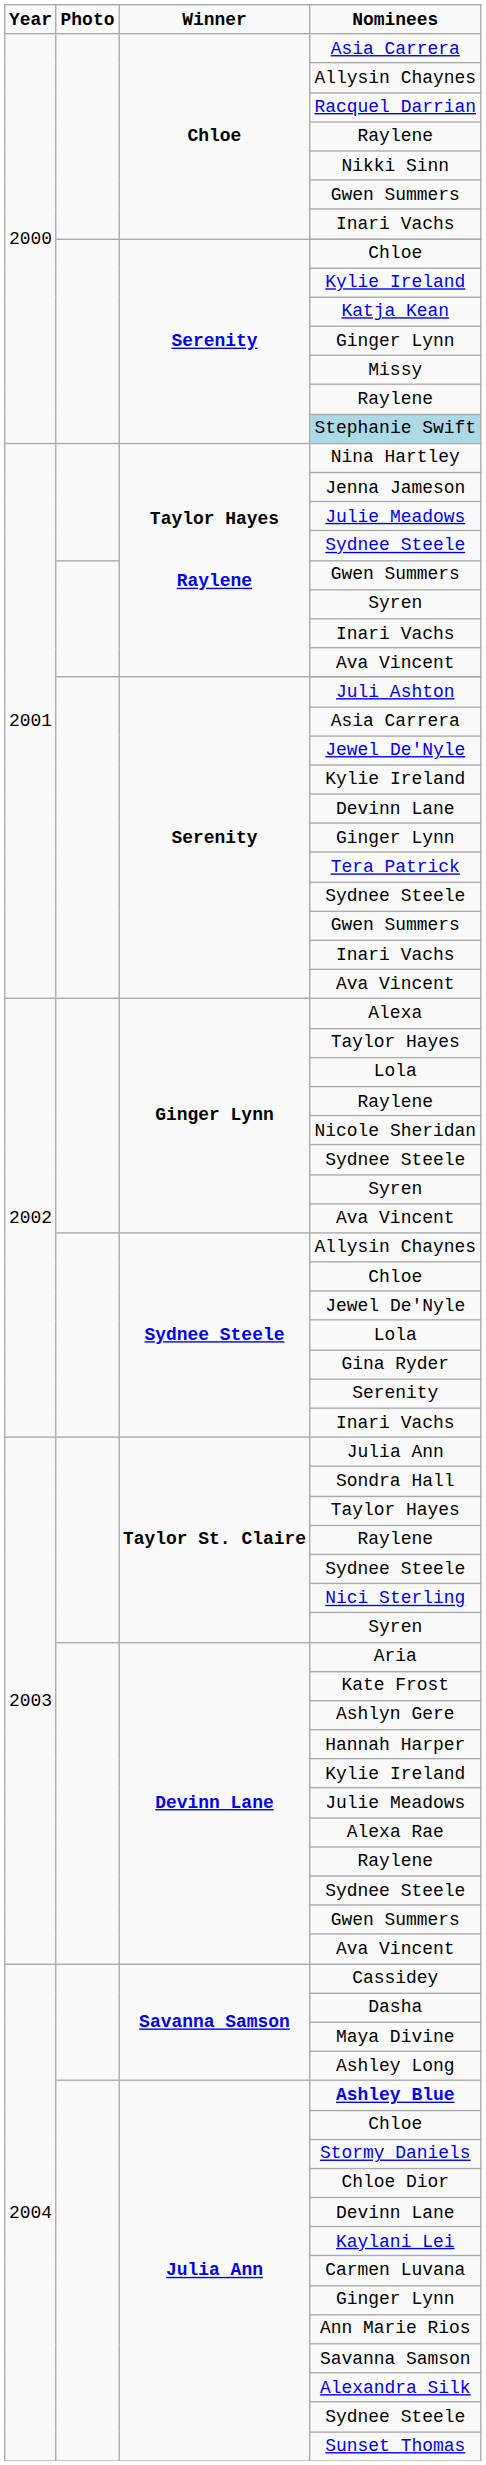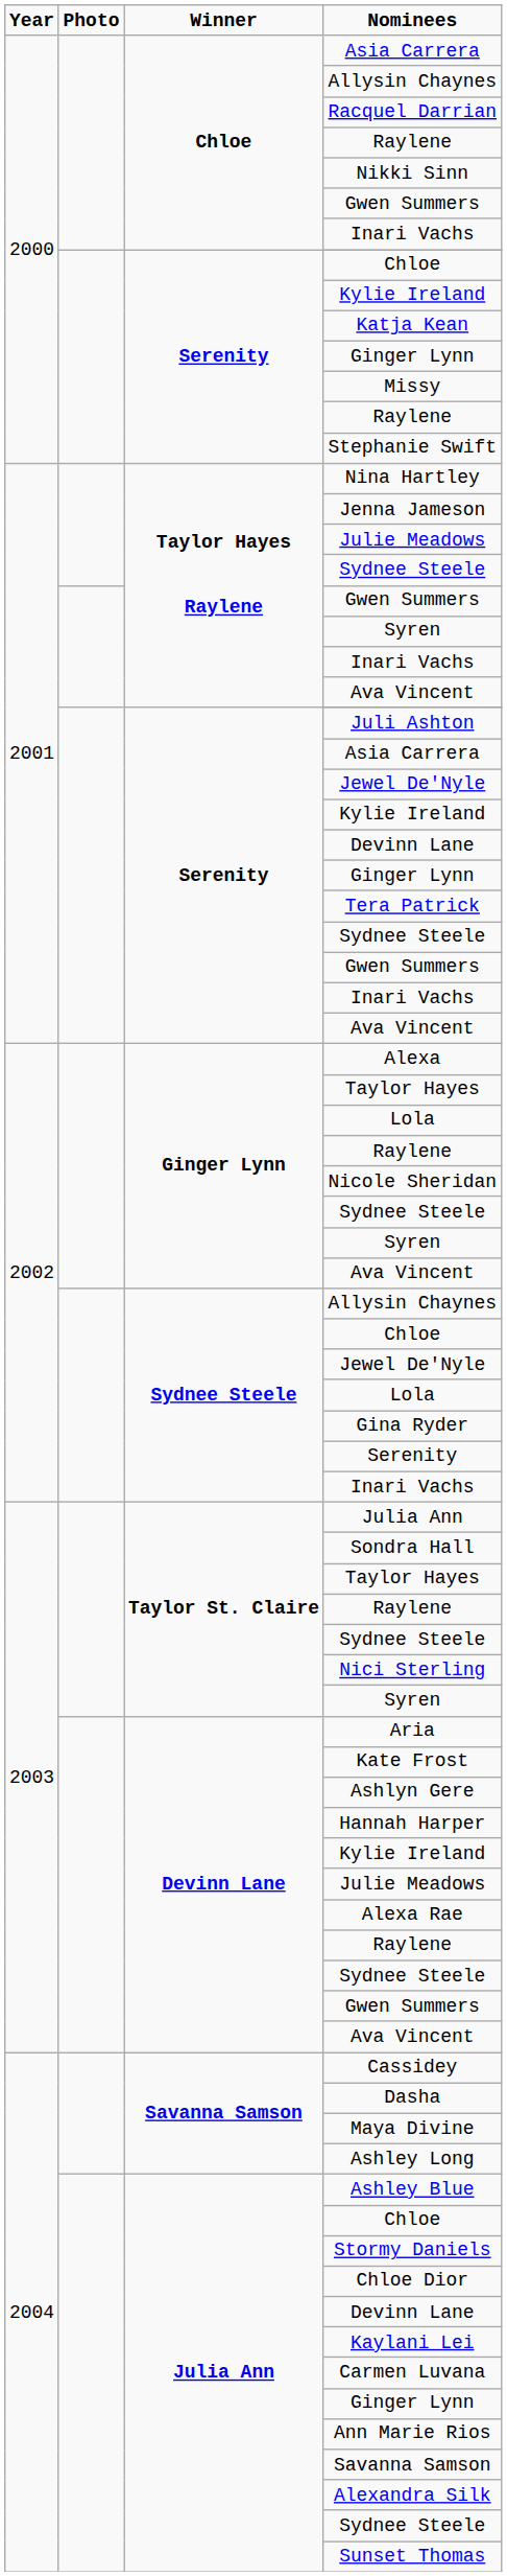Stephanie Swift | Nominees: lightblue background -> no background
Ashley Blue | Nominees: bold -> normal
